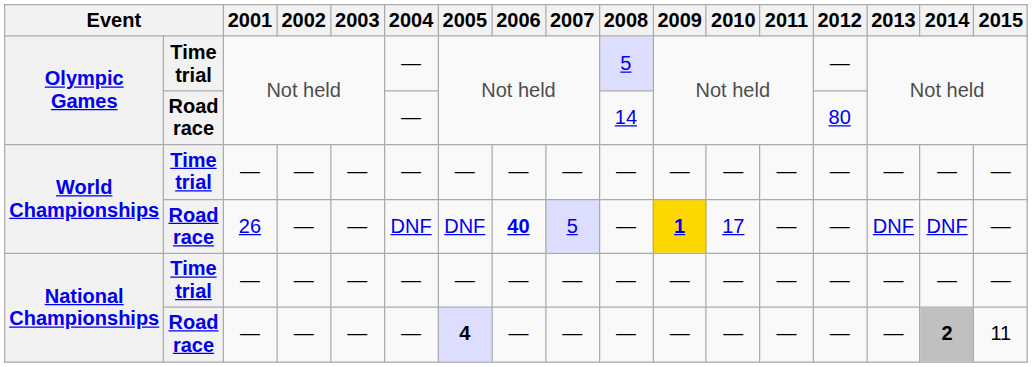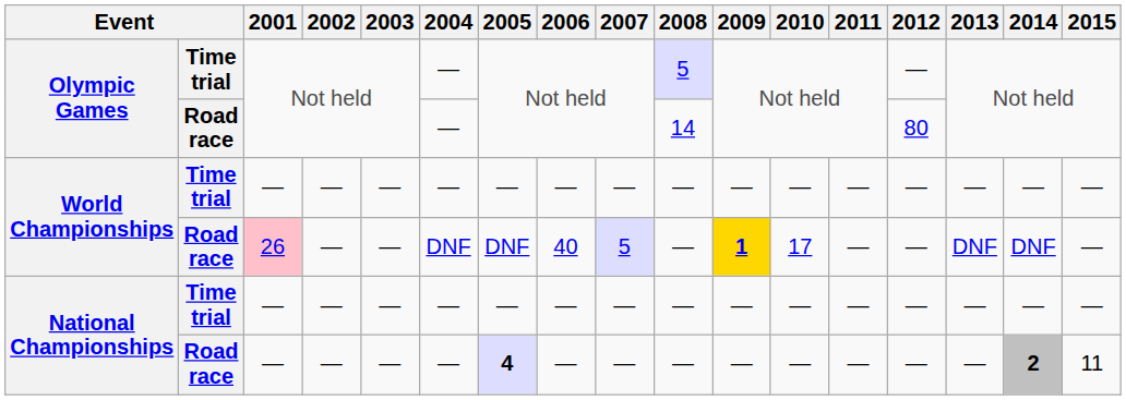World Championships / Road race | 2001: no background -> pink background
World Championships / Road race | 2006: bold -> normal
